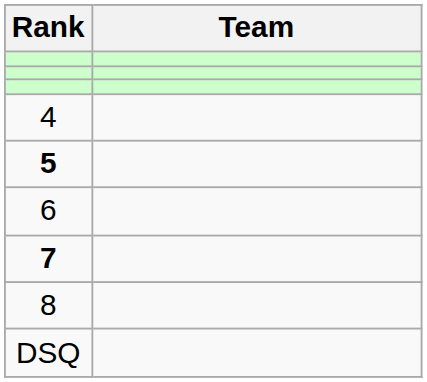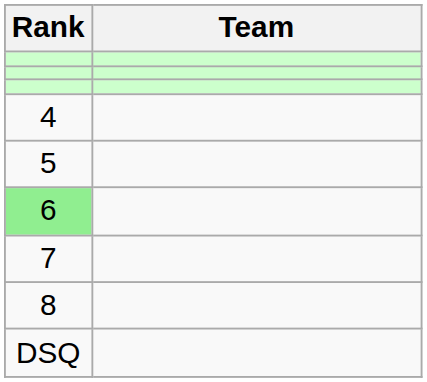row 6 | Rank: bold -> normal
row 7 | Rank: no background -> lightgreen background
row 8 | Rank: bold -> normal
